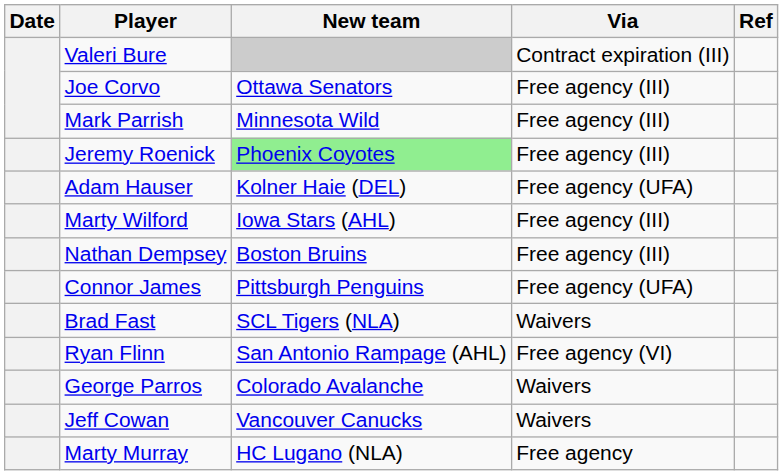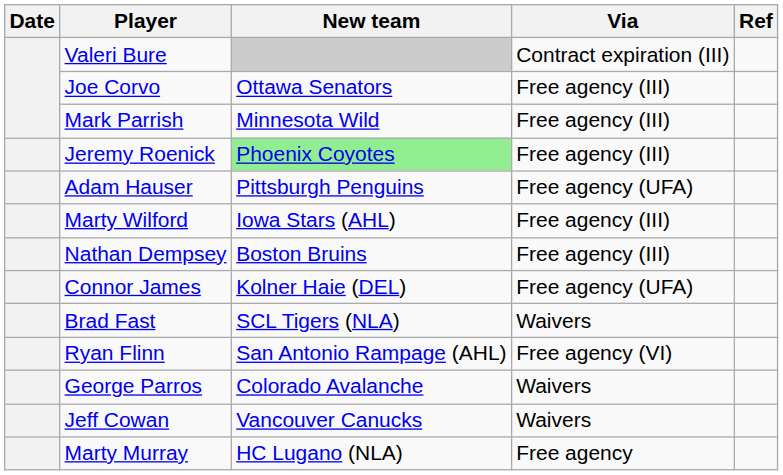Adam Hauser | New team: Kolner Haie (DEL) -> Pittsburgh Penguins
Connor James | New team: Pittsburgh Penguins -> Kolner Haie (DEL)
